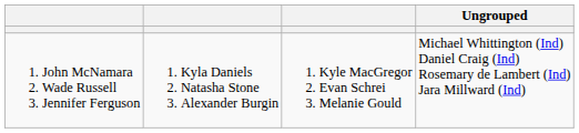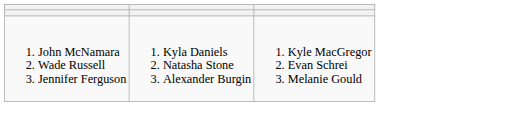- column: Ungrouped | Michael Whittington (Ind) Daniel Craig (Ind) Rosemary de Lambert (Ind) Jara Millward (Ind)
